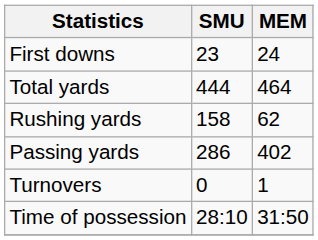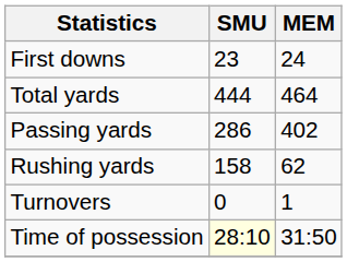rows swapped: Rushing yards <-> Passing yards
Time of possession | SMU: no background -> lightyellow background
